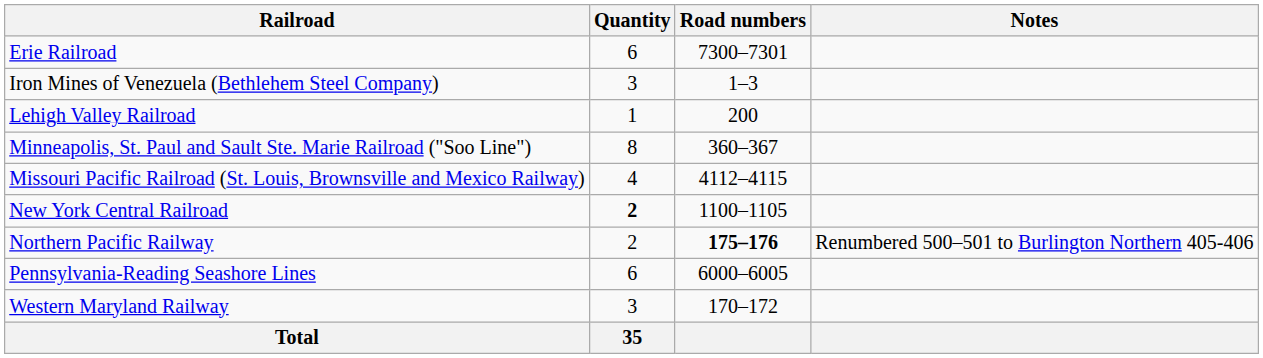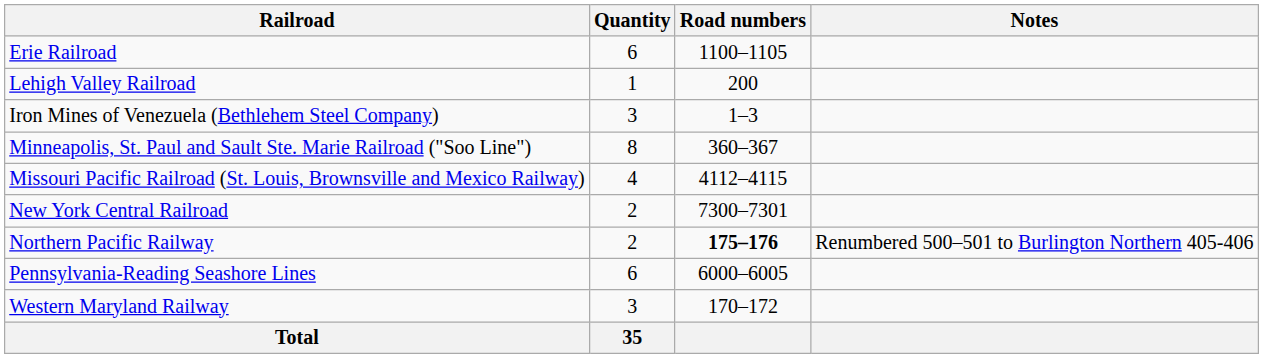Erie Railroad | Road numbers: 7300–7301 -> 1100–1105
rows swapped: Lehigh Valley Railroad <-> Iron Mines of Venezuela (Bethlehem Steel Company)
New York Central Railroad | Quantity: bold -> normal
New York Central Railroad | Road numbers: 1100–1105 -> 7300–7301
